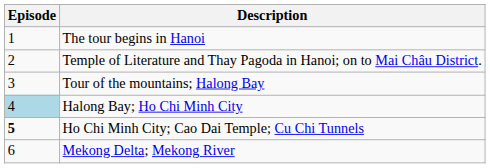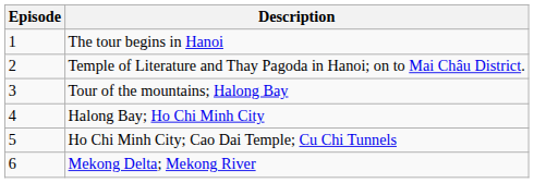Halong Bay; Ho Chi Minh City | Episode: lightblue background -> no background
Ho Chi Minh City; Cao Dai Temple; Cu Chi Tunnels | Episode: bold -> normal
